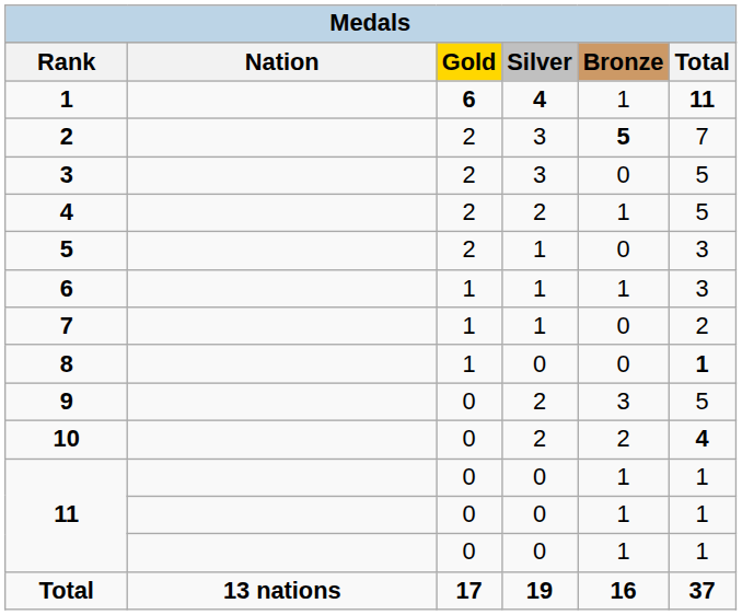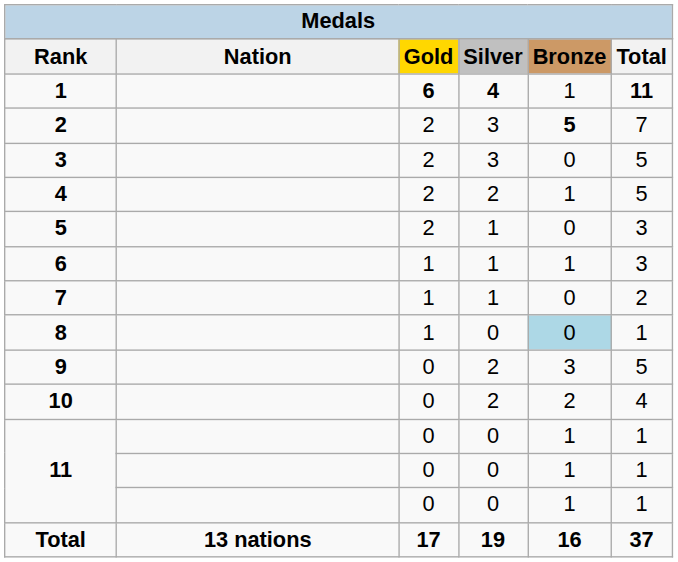8 | column 5: no background -> lightblue background
8 | column 6: bold -> normal
10 | column 6: bold -> normal
